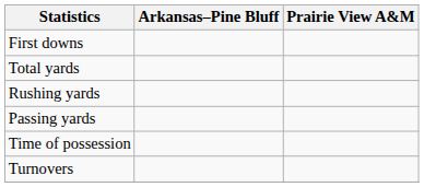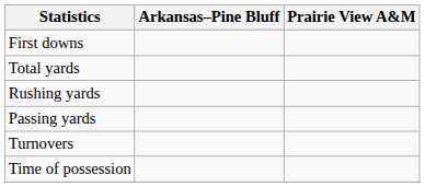rows swapped: Turnovers <-> Time of possession
